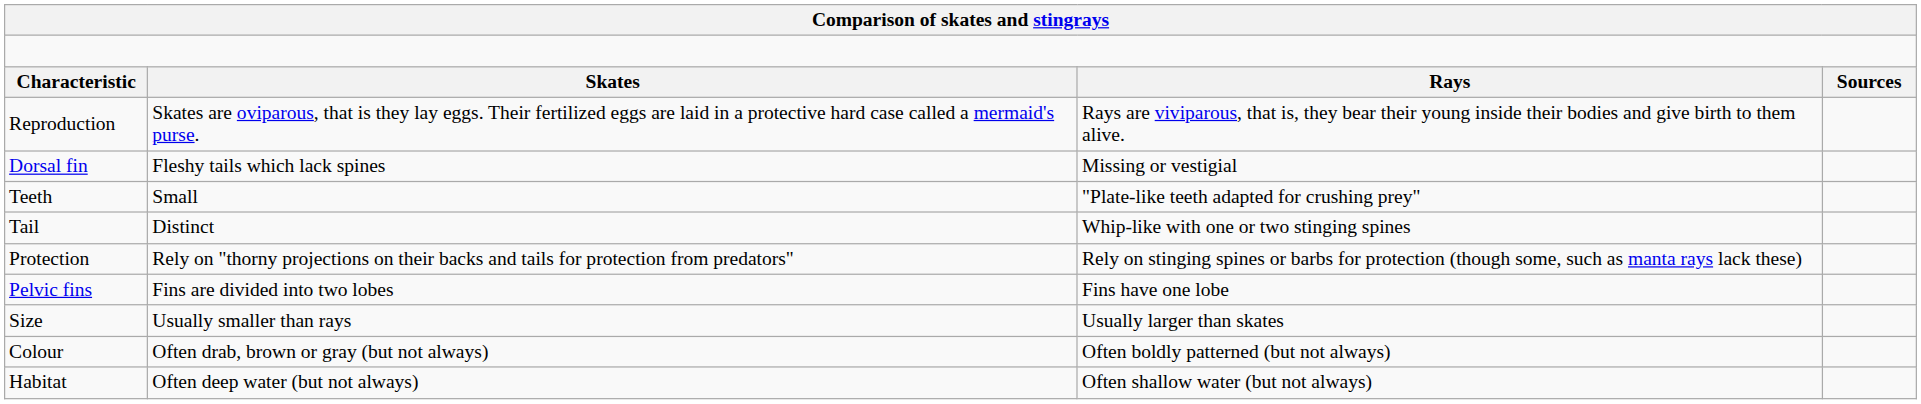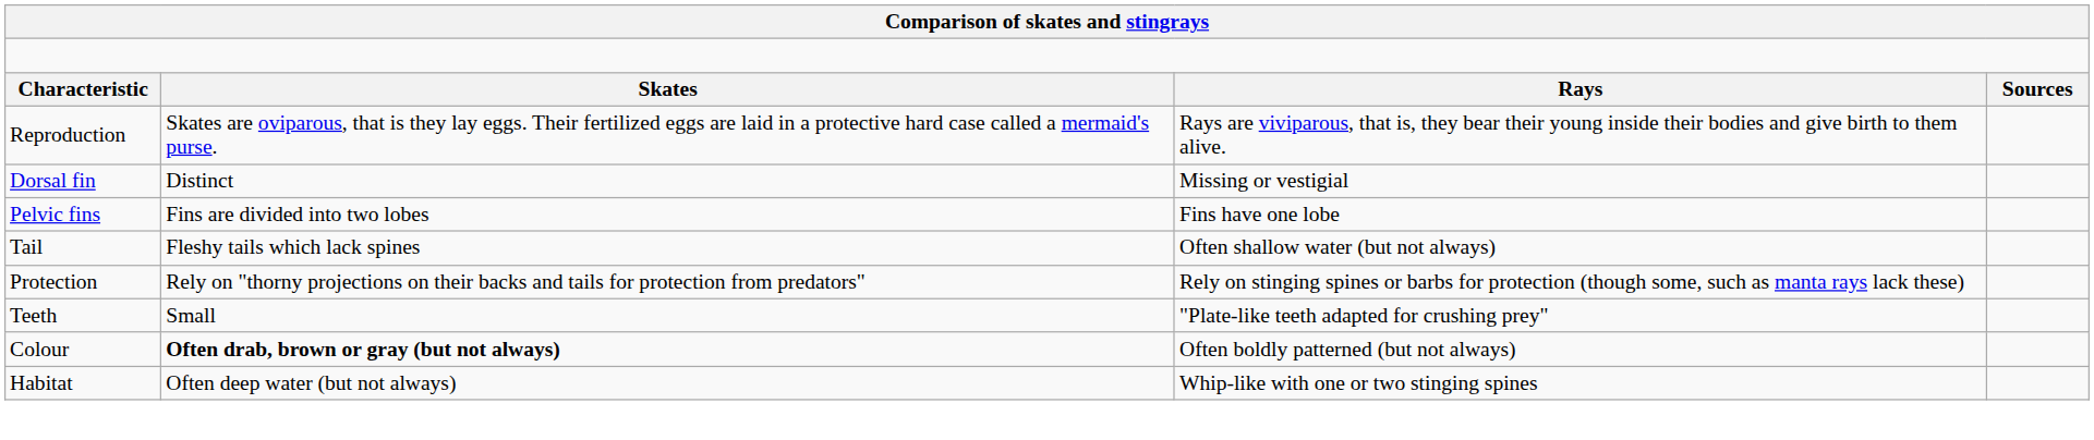Dorsal fin | column 2: Fleshy tails which lack spines -> Distinct
rows swapped: Pelvic fins <-> Teeth
Tail | column 2: Distinct -> Fleshy tails which lack spines
Tail | column 3: Whip-like with one or two stinging spines -> Often shallow water (but not always)
- row: Size | Usually smaller than rays | Usually larger than skates
Colour | column 2: normal -> bold
Habitat | column 3: Often shallow water (but not always) -> Whip-like with one or two stinging spines
